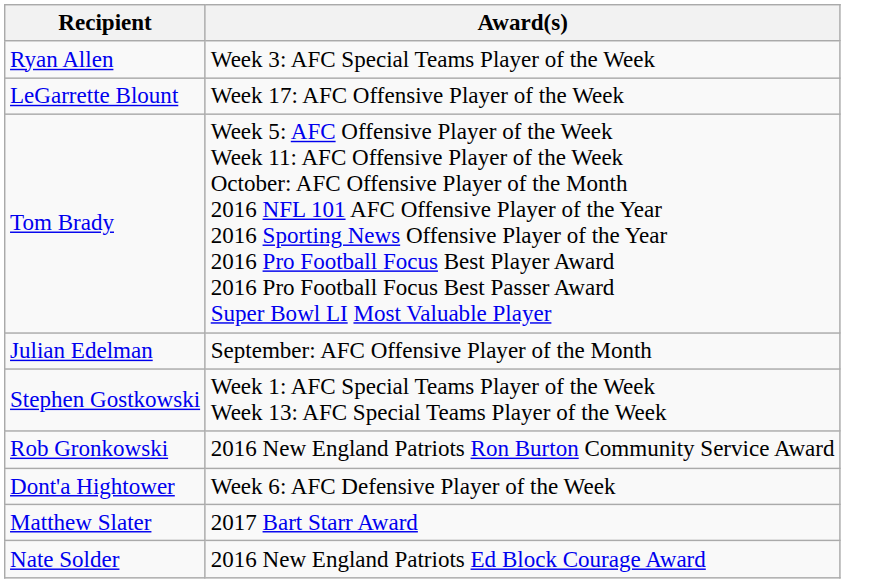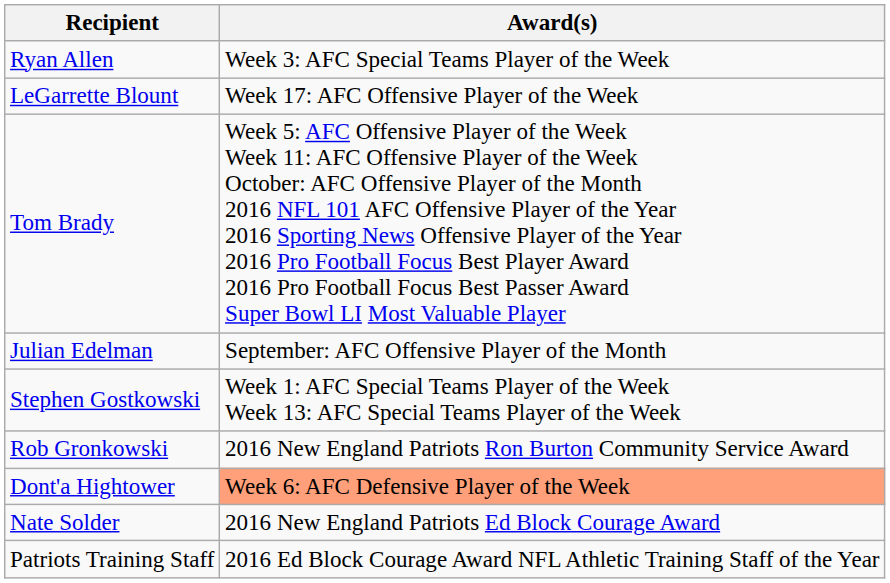Dont'a Hightower | Award(s): no background -> lightsalmon background
- row: Matthew Slater | 2017 Bart Starr Award
+ row: Patriots Training Staff | 2016 Ed Block Courage Award NFL Athletic Training Staff of the Year
